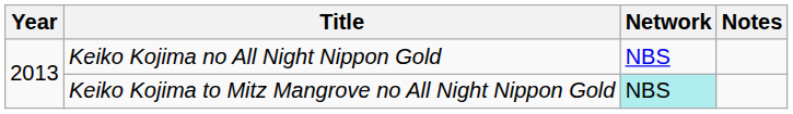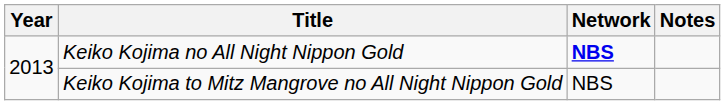row 2 | Network: normal -> bold
row 3 | Network: paleturquoise background -> no background
